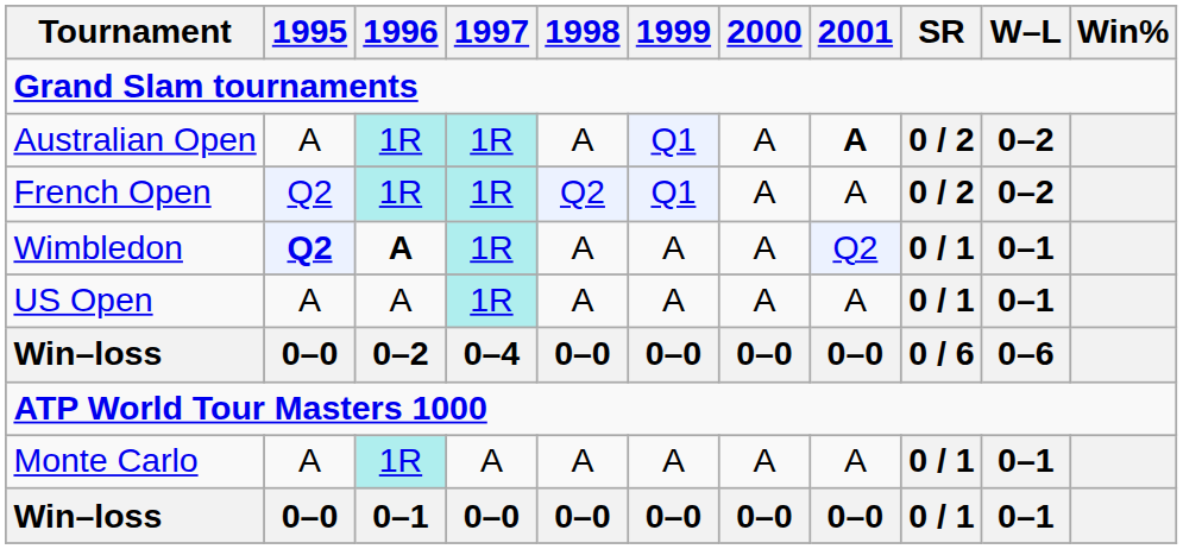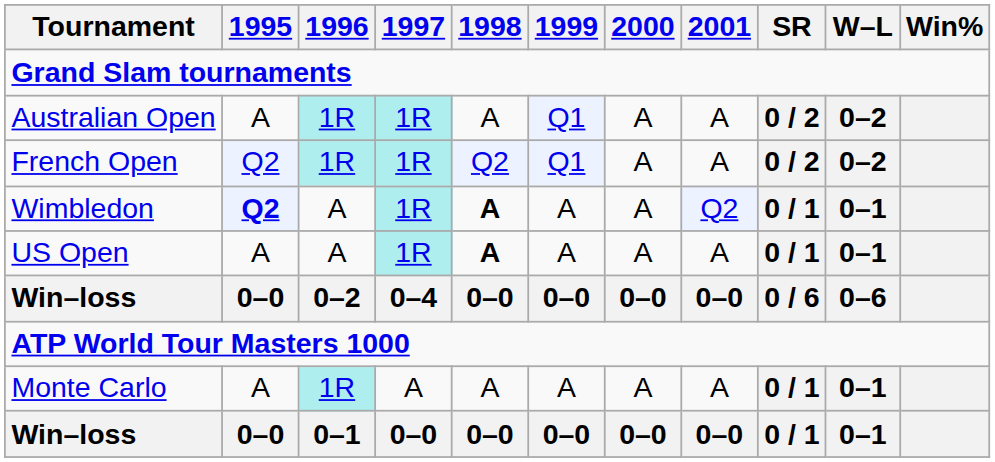Australian Open | 2001: bold -> normal
Wimbledon | 1996: bold -> normal
Wimbledon | 1998: normal -> bold
US Open | 1998: normal -> bold
